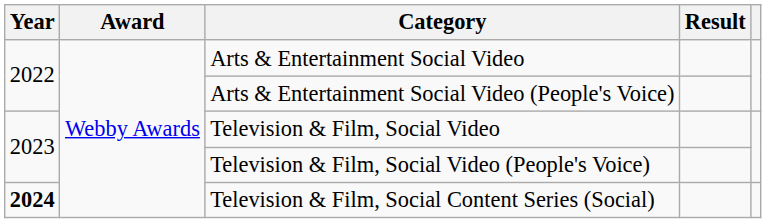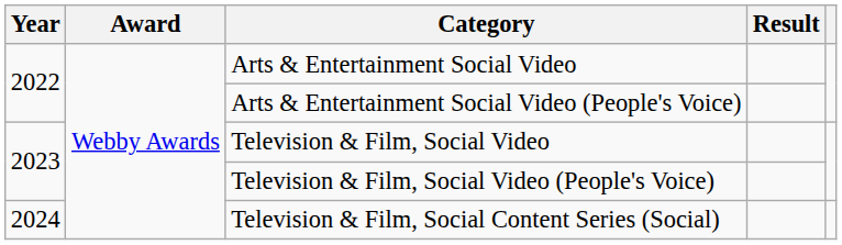Television & Film, Social Content Series (Social) | Year: bold -> normal
